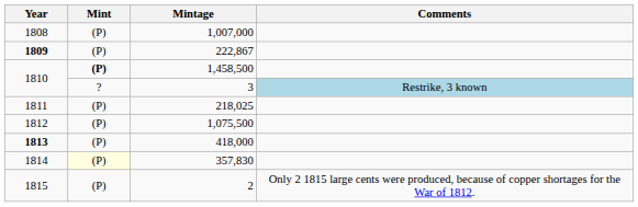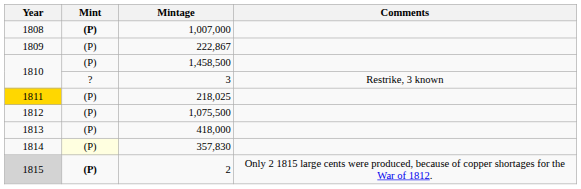1,007,000 | Mint: normal -> bold
222,867 | Year: bold -> normal
1,458,500 | Mint: bold -> normal
3 | Comments: lightblue background -> no background
218,025 | Year: no background -> gold background
418,000 | Year: bold -> normal
2 | Year: no background -> lightgrey background
2 | Mint: normal -> bold
